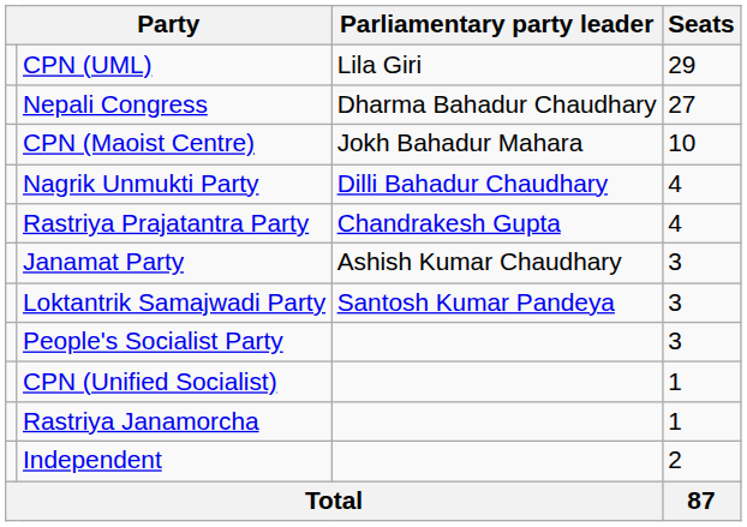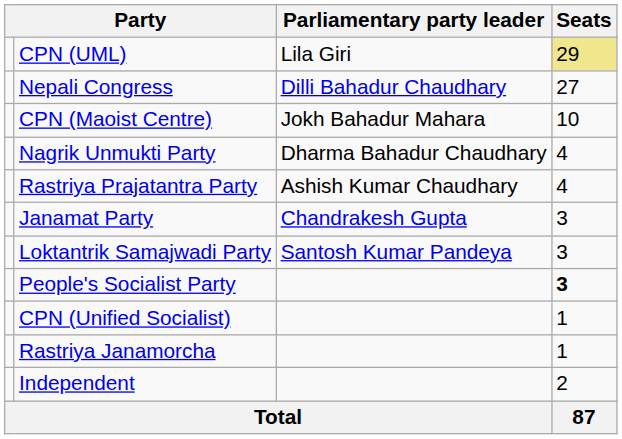CPN (UML) | Seats: no background -> khaki background
Nepali Congress | Parliamentary party leader: Dharma Bahadur Chaudhary -> Dilli Bahadur Chaudhary
Nagrik Unmukti Party | Parliamentary party leader: Dilli Bahadur Chaudhary -> Dharma Bahadur Chaudhary
Rastriya Prajatantra Party | Parliamentary party leader: Chandrakesh Gupta -> Ashish Kumar Chaudhary
Janamat Party | Parliamentary party leader: Ashish Kumar Chaudhary -> Chandrakesh Gupta
People's Socialist Party | Seats: normal -> bold
